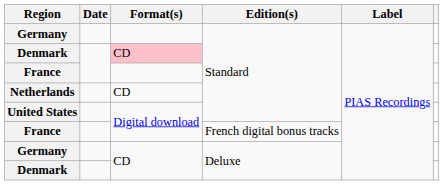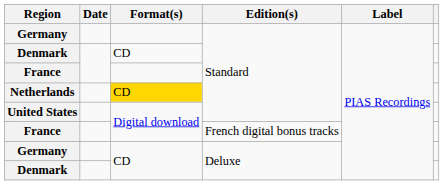Denmark / Standard | Format(s): pink background -> no background
Netherlands | Format(s): no background -> gold background
